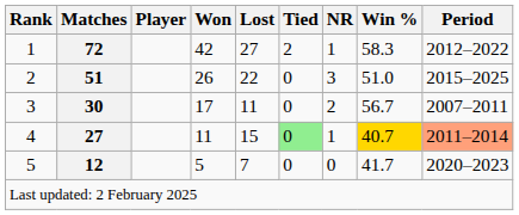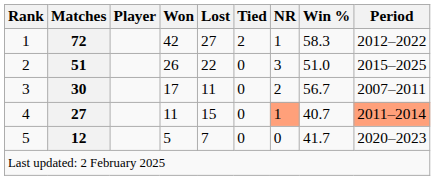4 | Tied: lightgreen background -> no background
4 | NR: no background -> lightsalmon background
4 | Win %: gold background -> no background
